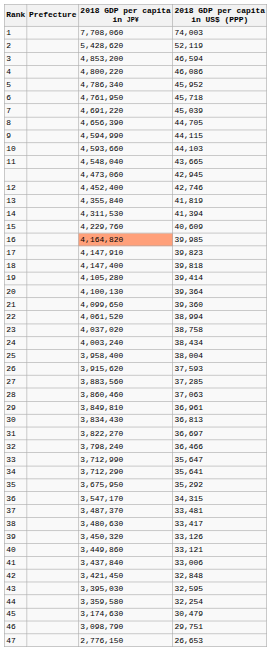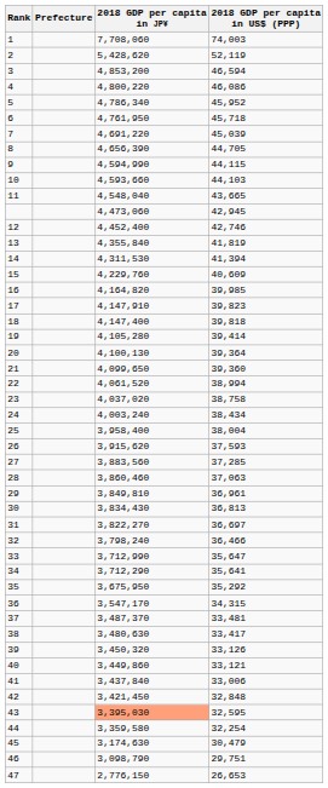16 | 2018 GDP per capita in JP¥: lightsalmon background -> no background
43 | 2018 GDP per capita in JP¥: no background -> lightsalmon background
